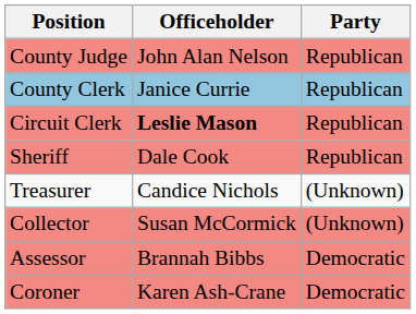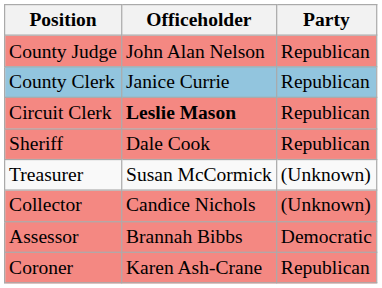Treasurer | Officeholder: Candice Nichols -> Susan McCormick
Collector | Officeholder: Susan McCormick -> Candice Nichols
Coroner | Party: Democratic -> Republican
